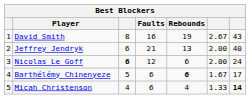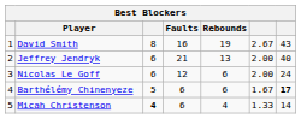Nicolas Le Goff | column 3: bold -> normal
Barthélémy Chinenyeze | Rebounds: bold -> normal
Barthélémy Chinenyeze | column 7: normal -> bold
Micah Christenson | column 3: normal -> bold
Micah Christenson | column 7: bold -> normal
